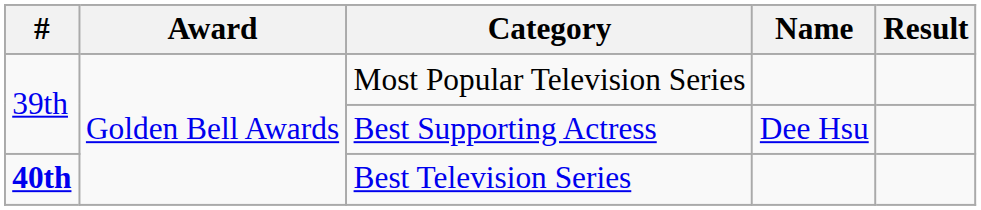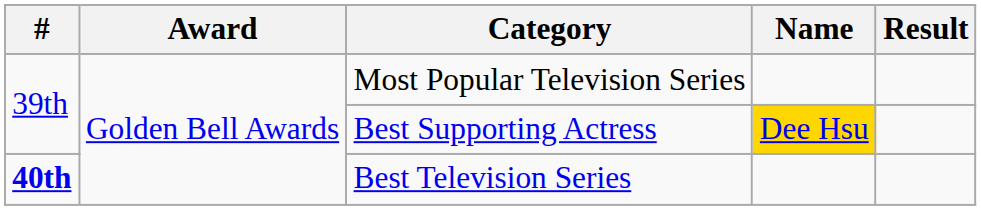Best Supporting Actress | Name: no background -> gold background
